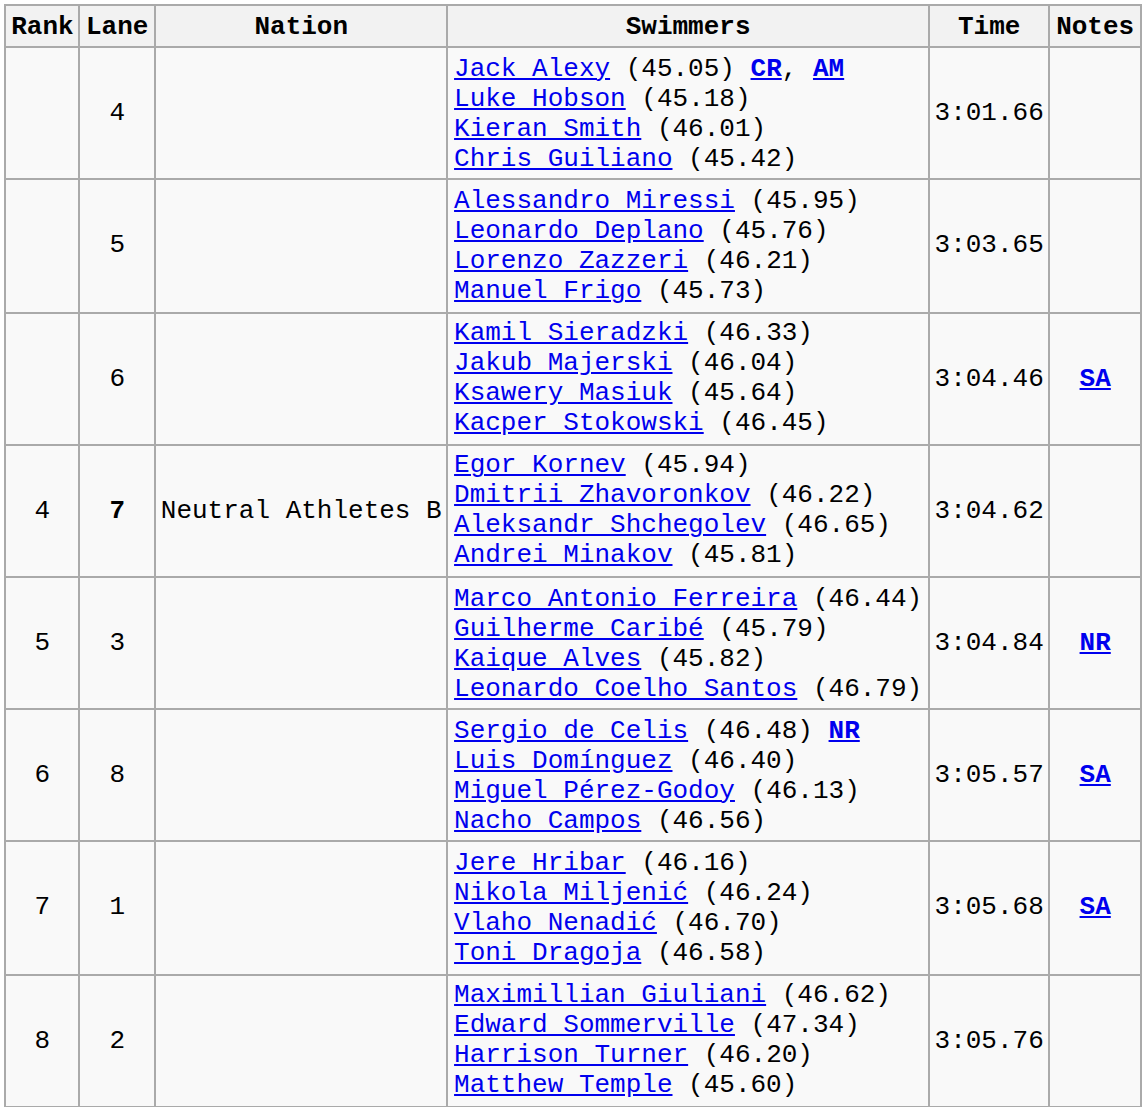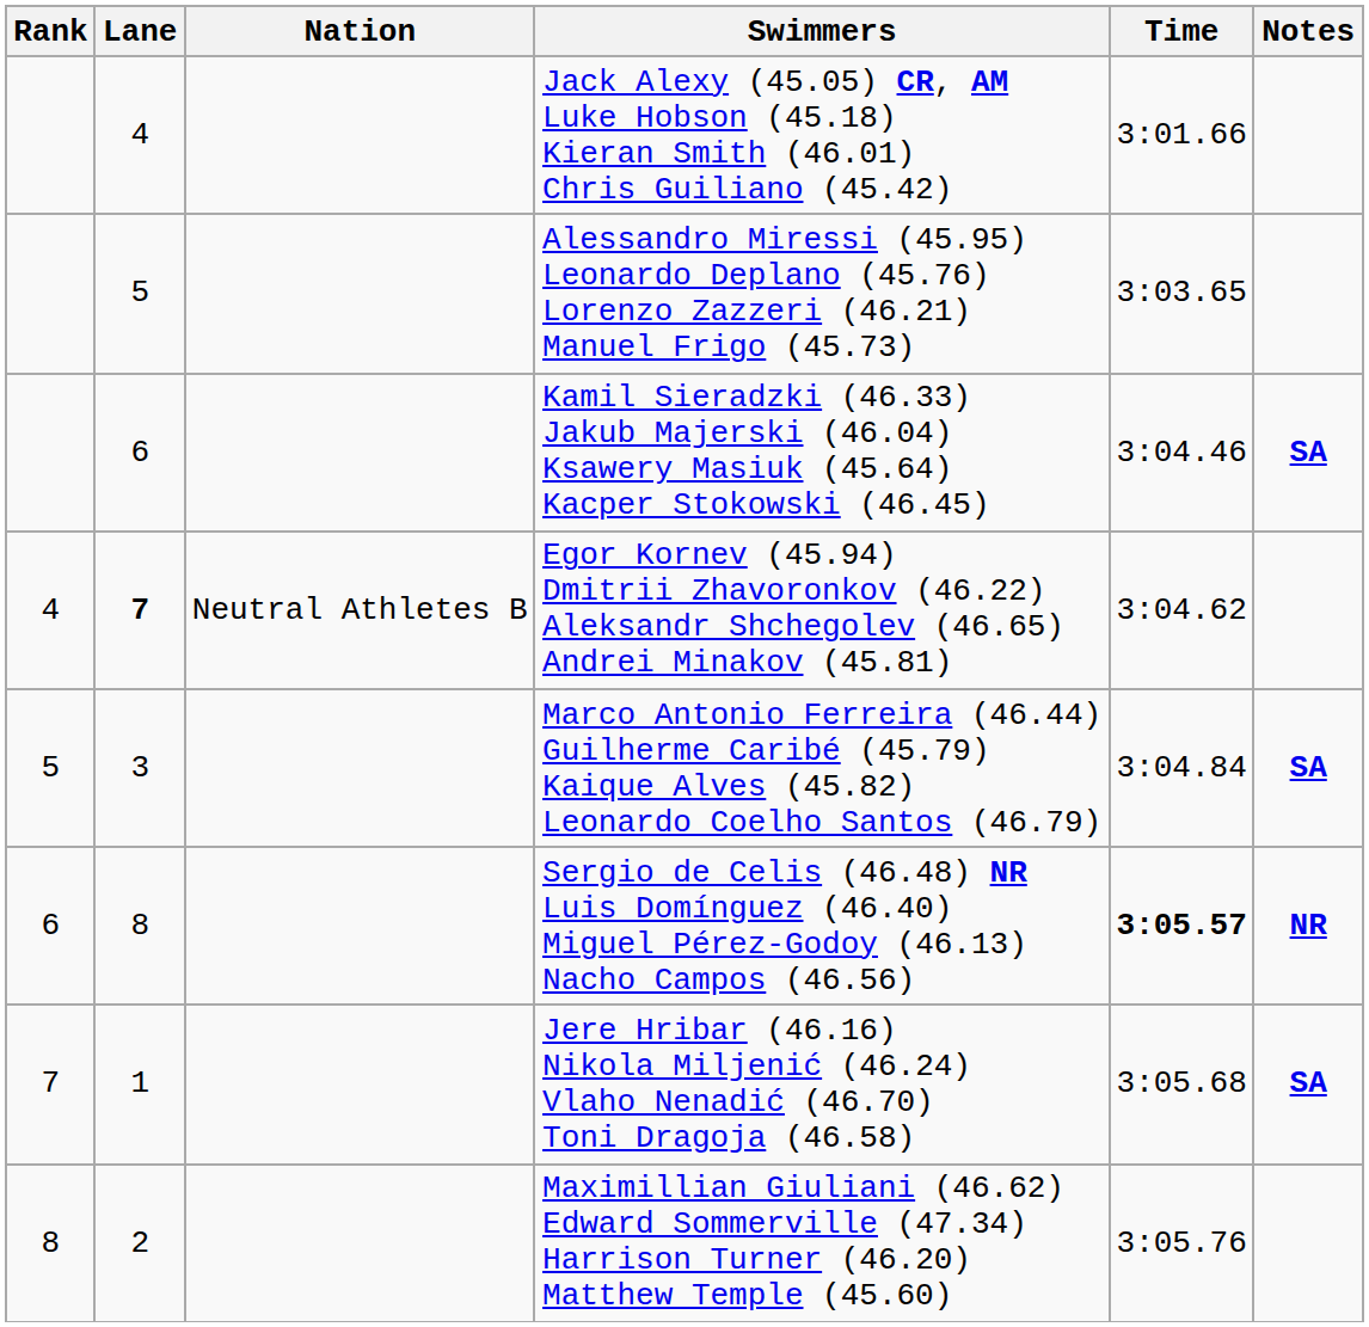row 6 | Notes: NR -> SA
row 7 | Time: normal -> bold
row 7 | Notes: SA -> NR
